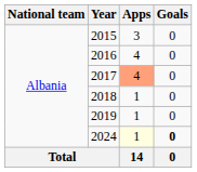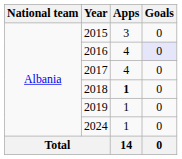2016 | Goals: no background -> lavender background
2017 | Apps: lightsalmon background -> no background
2018 | Apps: normal -> bold
2024 | Apps: lightyellow background -> no background
2024 | Goals: bold -> normal
